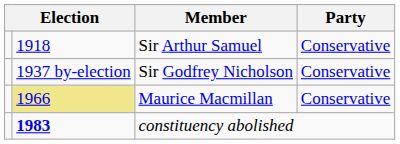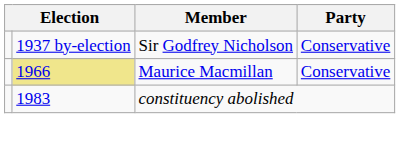- row: 1918 | Sir Arthur Samuel | Conservative
constituency abolished | column 2: bold -> normal
